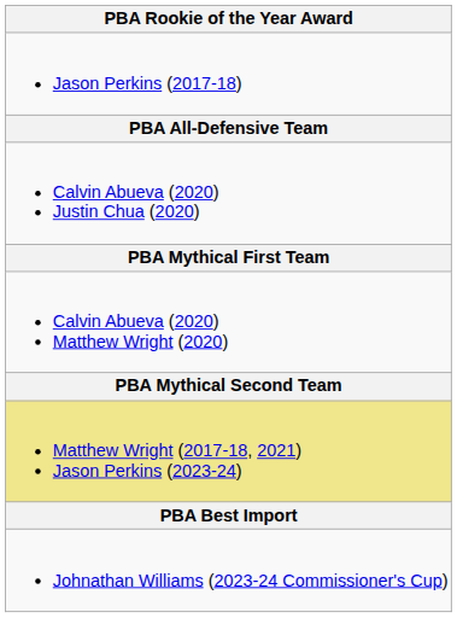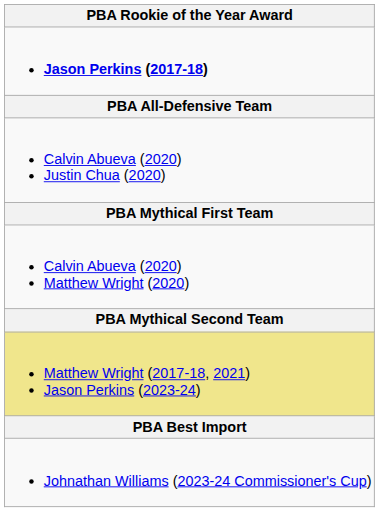row 2 | column 1: normal -> bold
